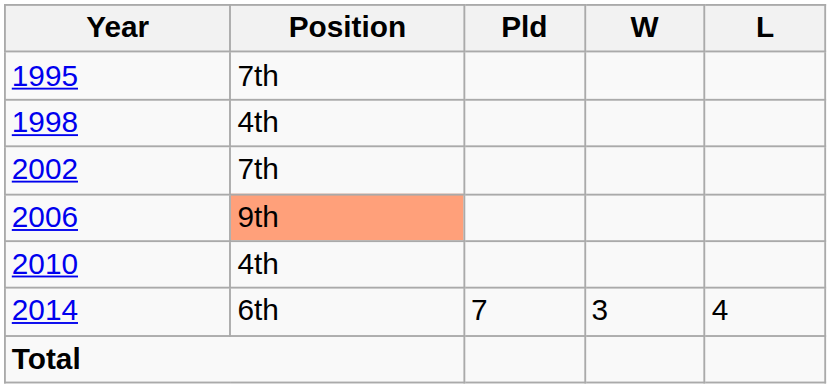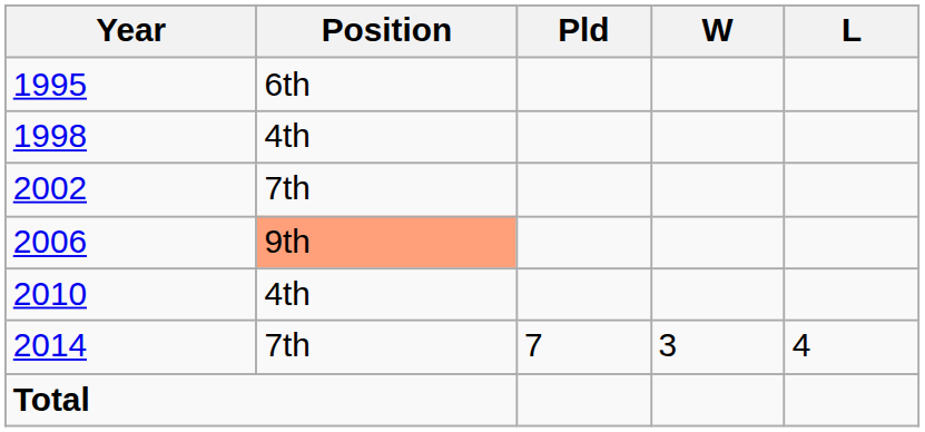1995 | Position: 7th -> 6th
2014 | Position: 6th -> 7th
